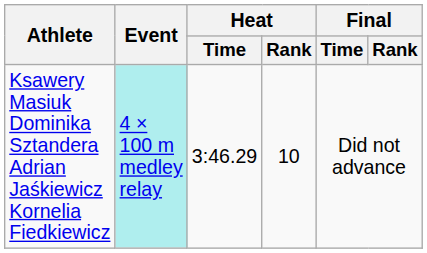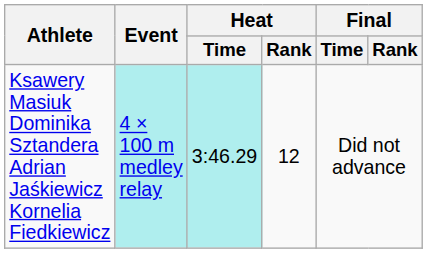row 3 | Heat / Time: no background -> paleturquoise background
row 3 | Heat / Rank: 10 -> 12
